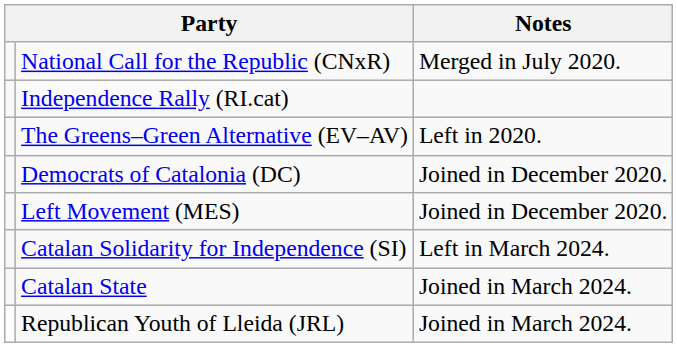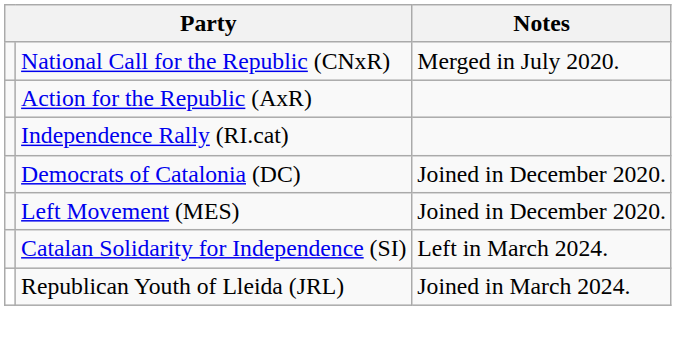+ row: Action for the Republic (AxR)
- row: The Greens–Green Alternative (EV–AV) | Left in 2020.
- row: Catalan State | Joined in March 2024.
